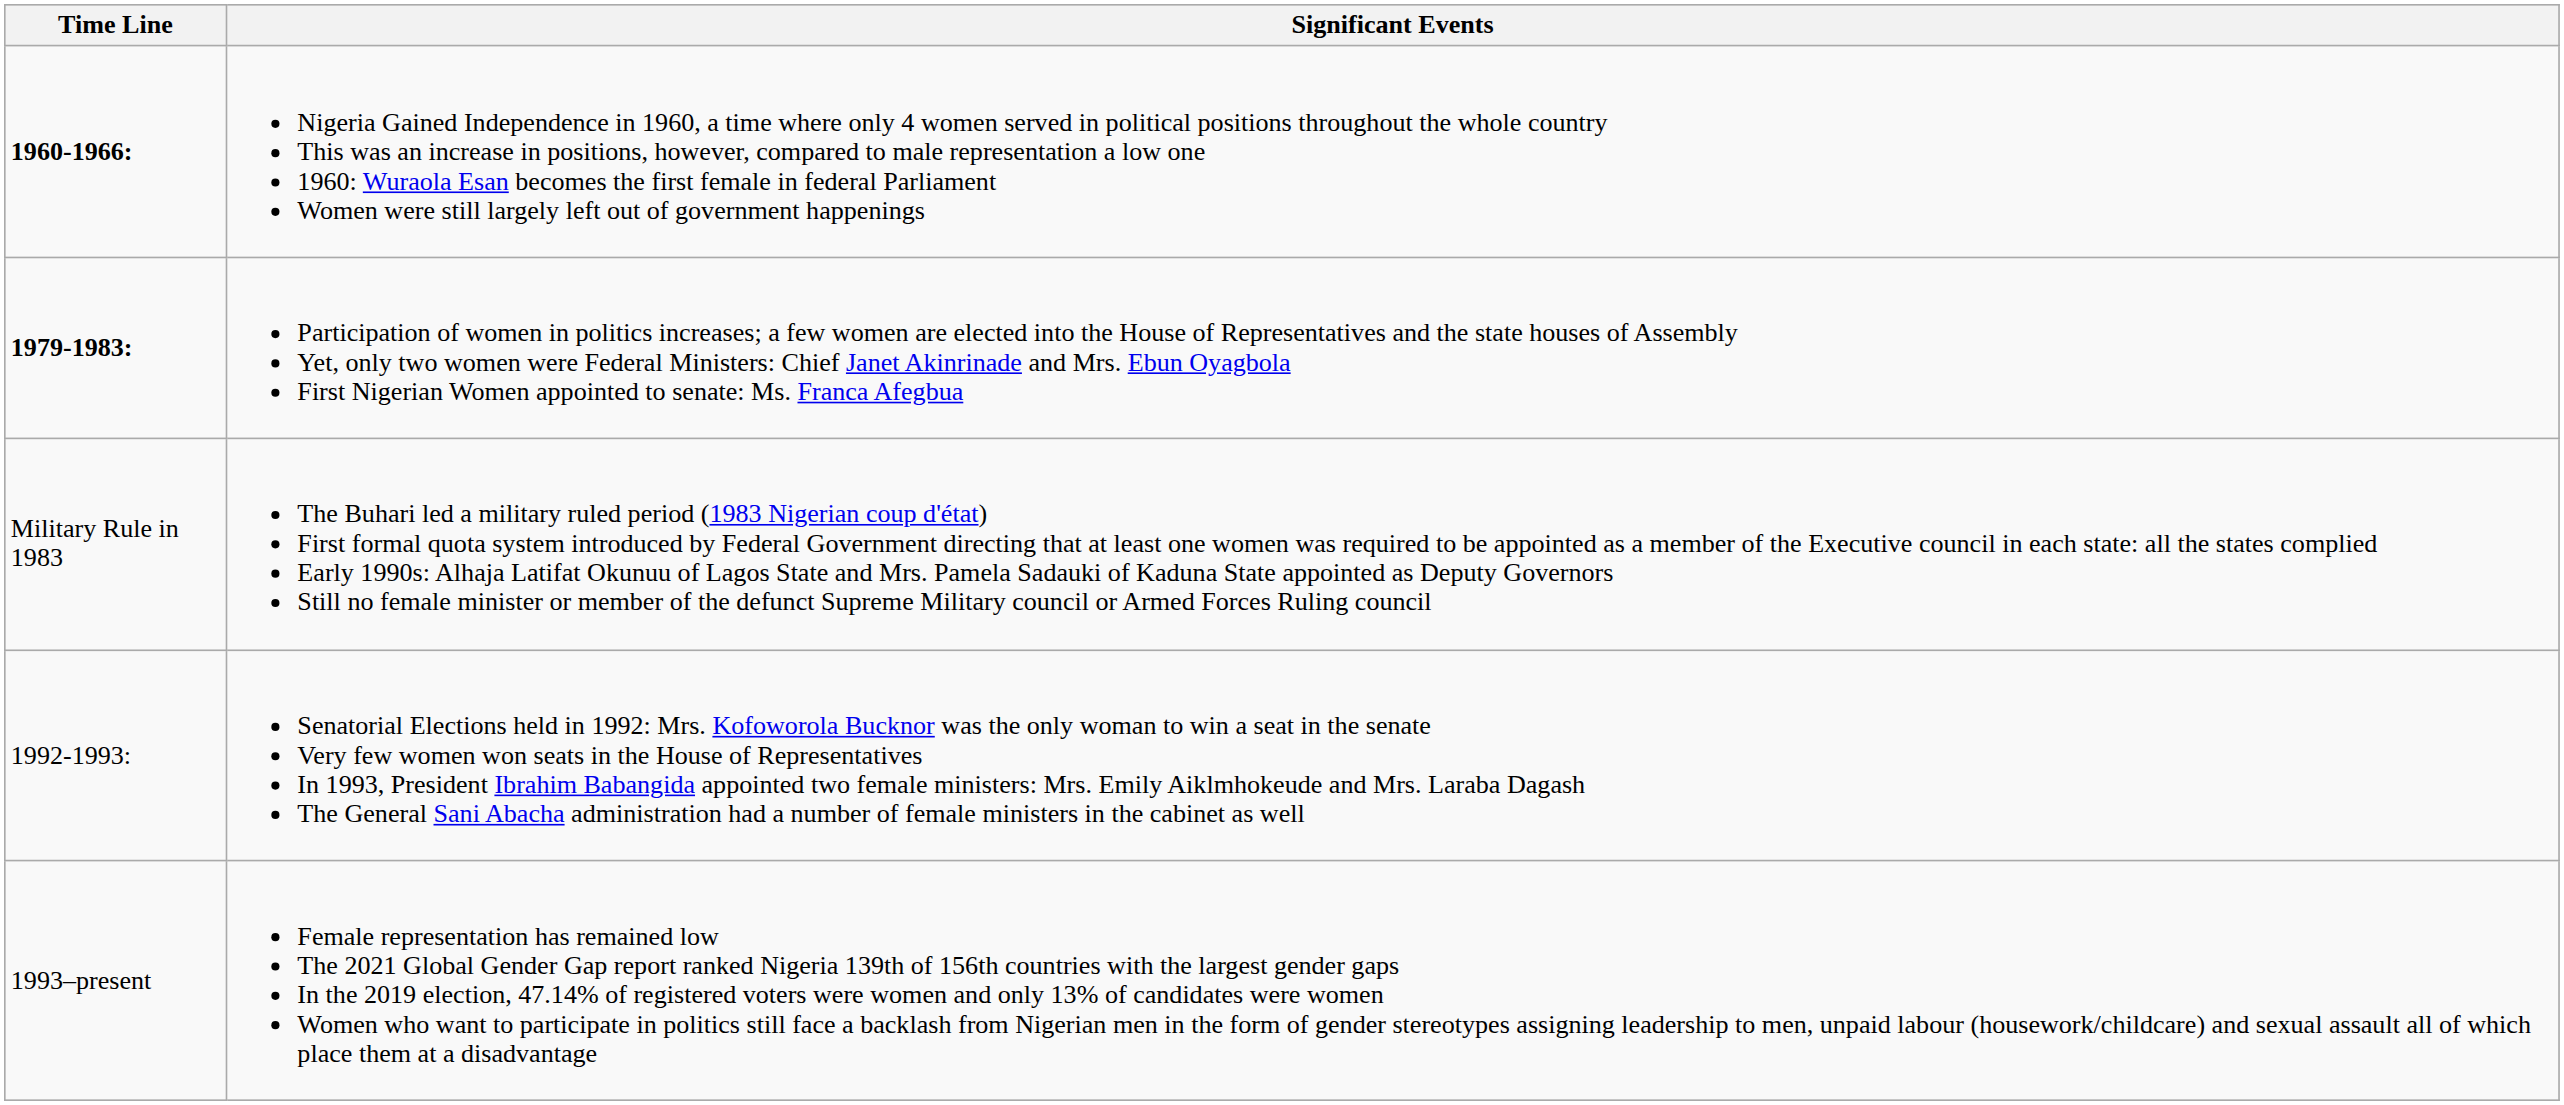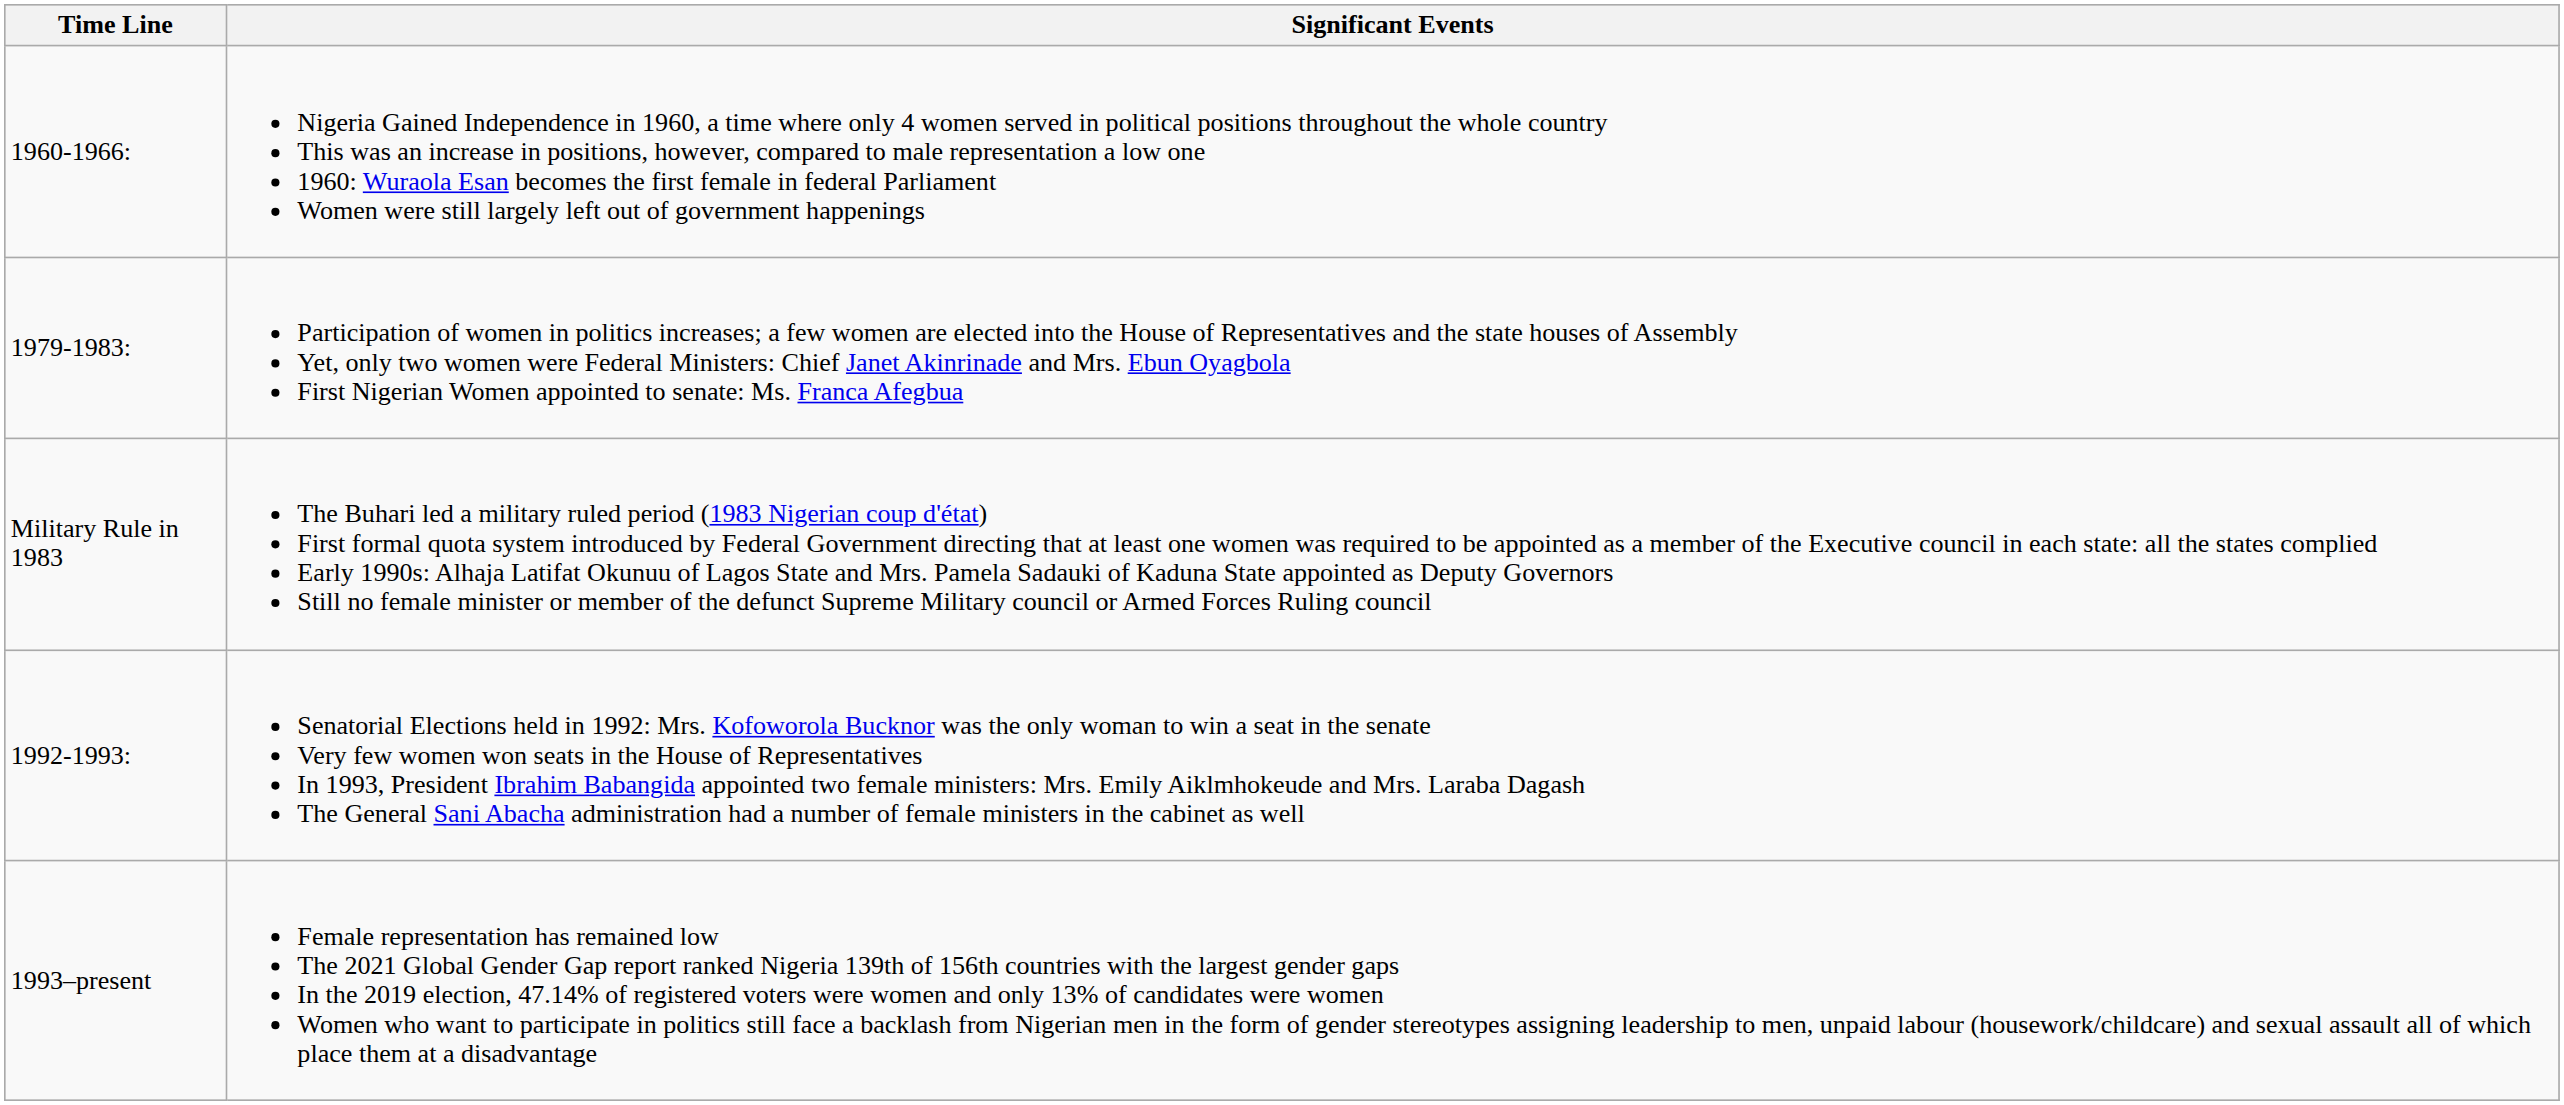row 2 | Time Line: bold -> normal
row 3 | Time Line: bold -> normal
